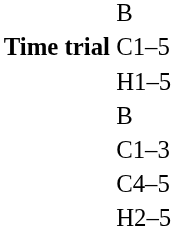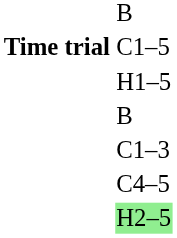H2–5 | column 2: no background -> lightgreen background
